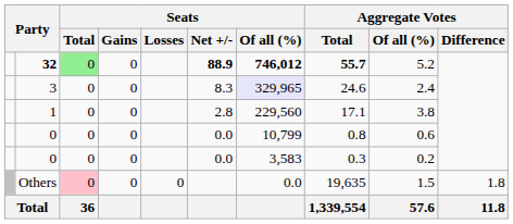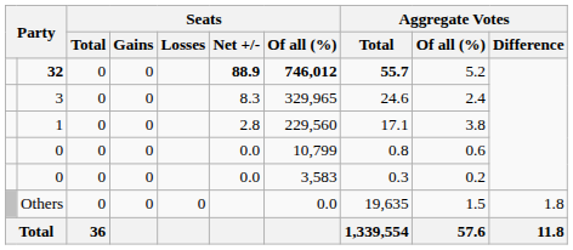32 | Seats / Total: lightgreen background -> no background
3 | Seats / Of all (%): lavender background -> no background
Others | Seats / Total: pink background -> no background
